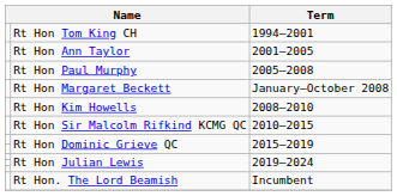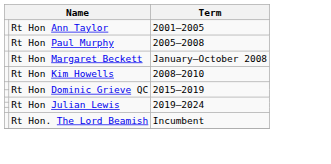- row: Rt Hon Tom King CH | 1994–2001
- row: Rt Hon Sir Malcolm Rifkind KCMG QC | 2010–2015
